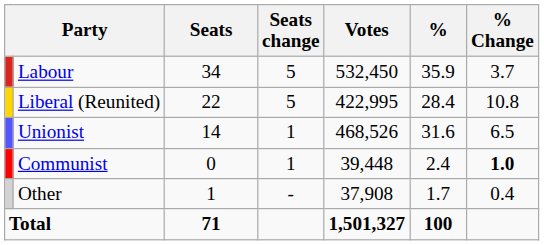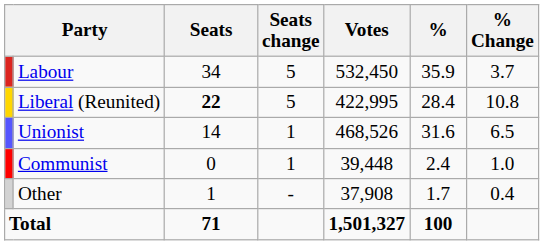Liberal (Reunited) | Seats: normal -> bold
Communist | % Change: bold -> normal
